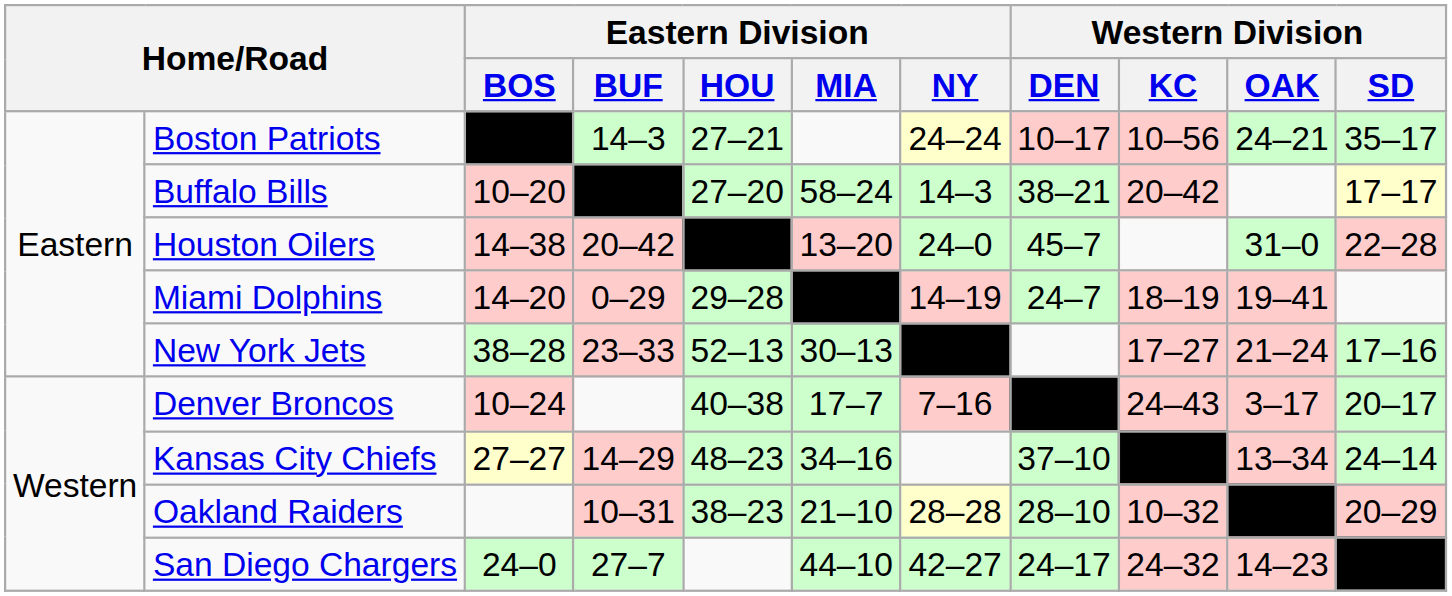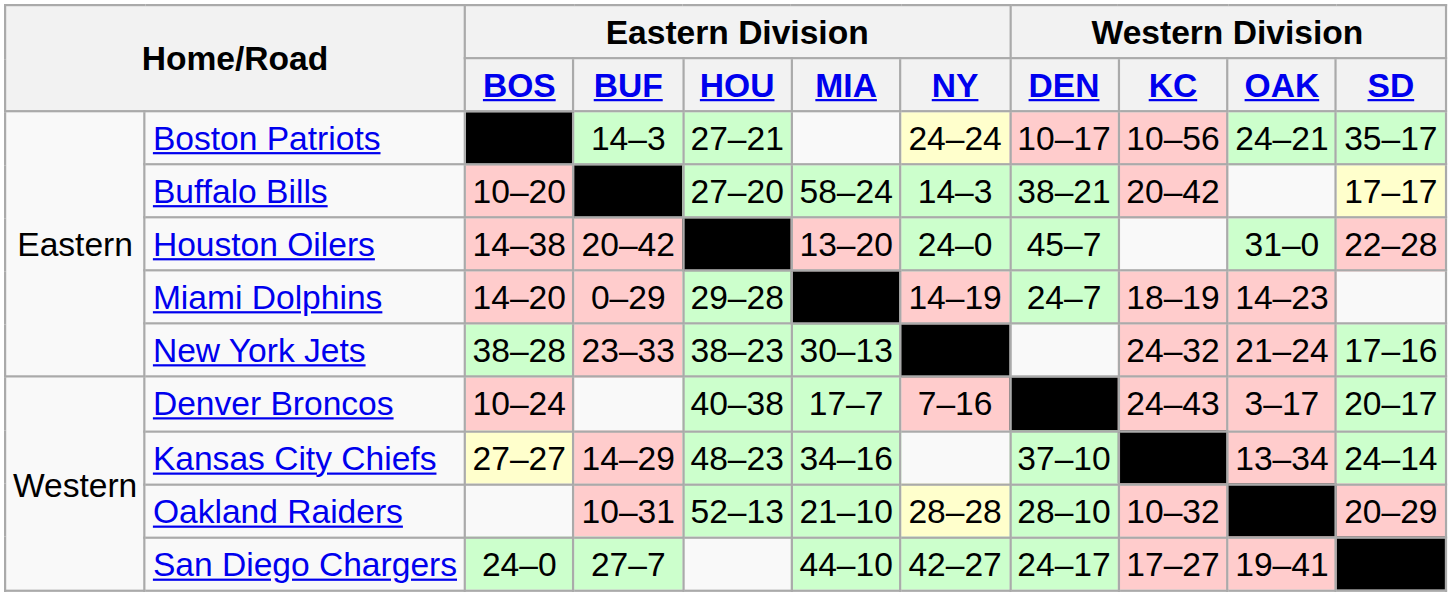Miami Dolphins | Western Division / OAK: 19–41 -> 14–23
New York Jets | Eastern Division / HOU: 52–13 -> 38–23
New York Jets | Western Division / KC: 17–27 -> 24–32
Oakland Raiders | Eastern Division / HOU: 38–23 -> 52–13
San Diego Chargers | Western Division / KC: 24–32 -> 17–27
San Diego Chargers | Western Division / OAK: 14–23 -> 19–41
